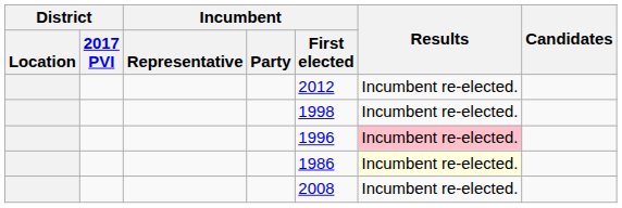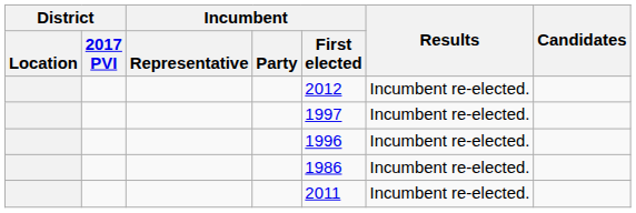row 4 | Incumbent / First elected: 1998 -> 1997
row 5 | Results: pink background -> no background
row 6 | Results: lightyellow background -> no background
row 7 | Incumbent / First elected: 2008 -> 2011
